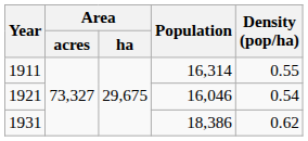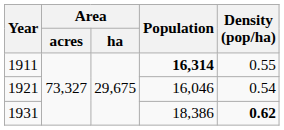1911 | Population: normal -> bold
1931 | Density (pop/ha): normal -> bold
